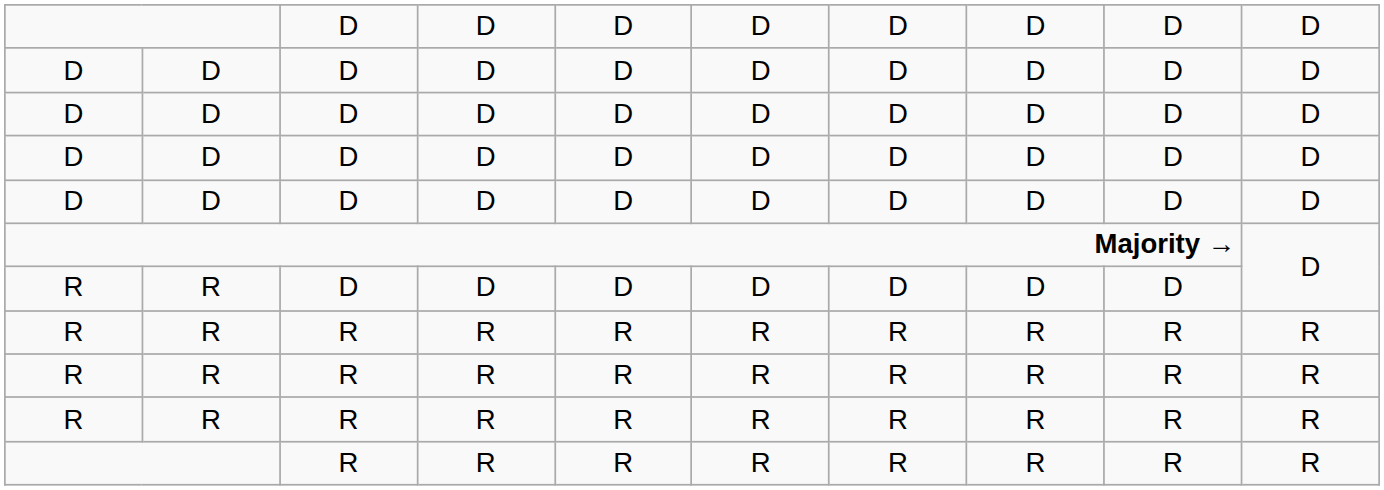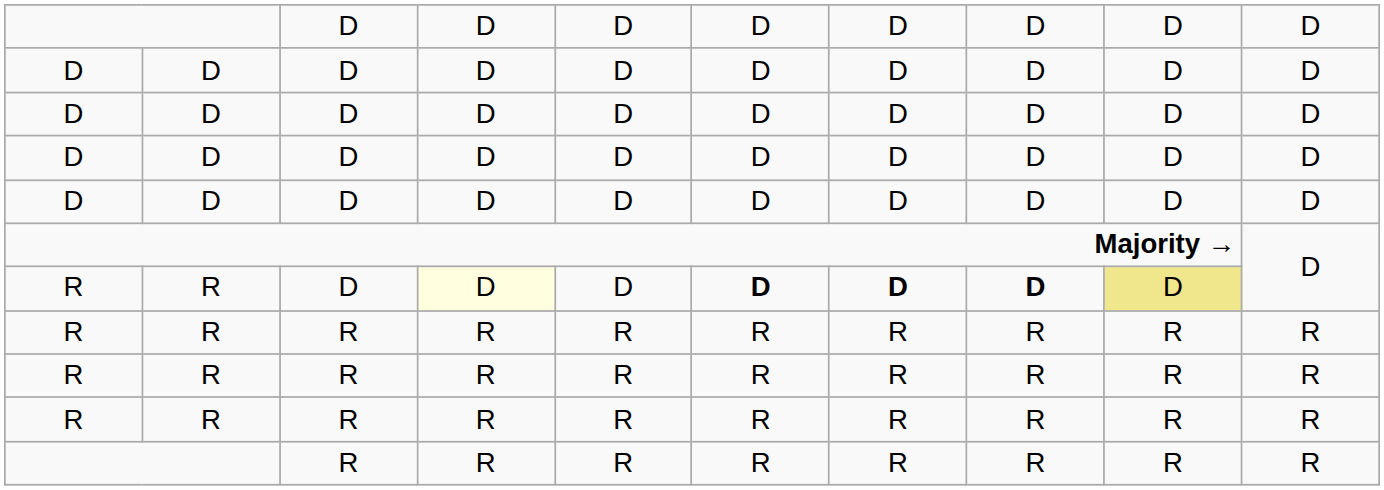R / D | column 4: no background -> lightyellow background
R / D | column 6: normal -> bold
R / D | column 7: normal -> bold
R / D | column 8: normal -> bold
R / D | column 9: no background -> khaki background
